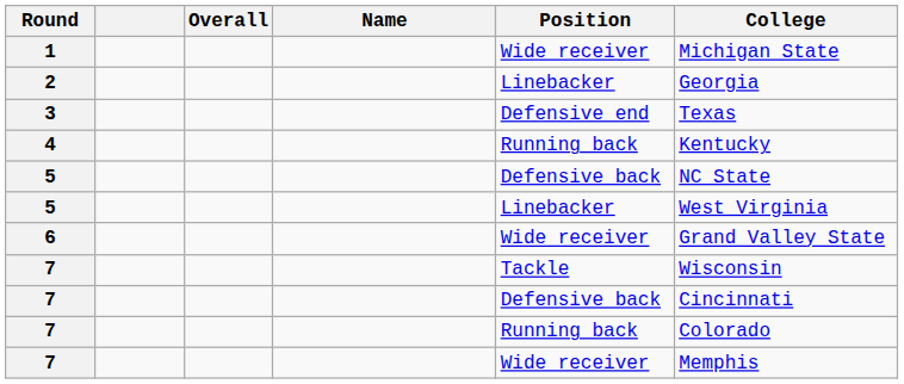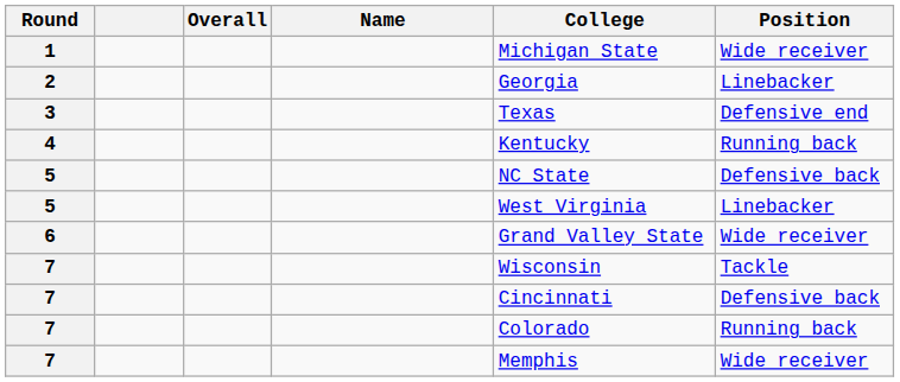columns swapped: Position <-> College
